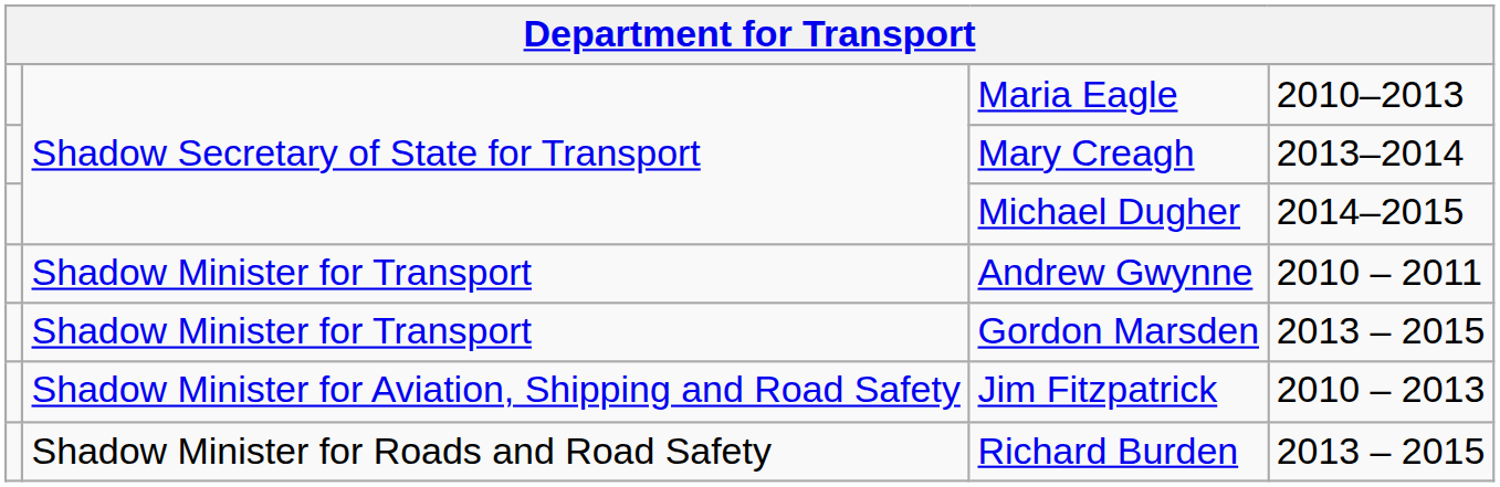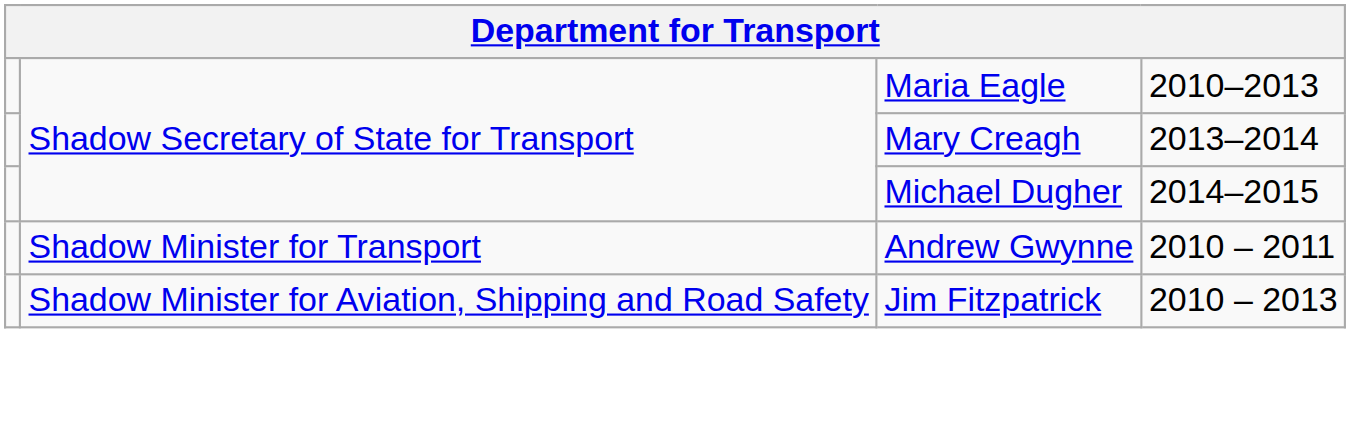- row: Shadow Minister for Transport | Gordon Marsden | 2013 – 2015
- row: Shadow Minister for Roads and Road Safety | Richard Burden | 2013 – 2015
